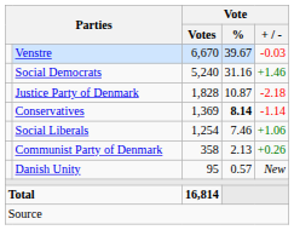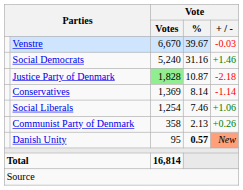Justice Party of Denmark | Vote / Votes: no background -> lightgreen background
Conservatives | Vote / %: bold -> normal
Danish Unity | Vote / %: normal -> bold
Danish Unity | Vote / + / -: no background -> lightsalmon background
